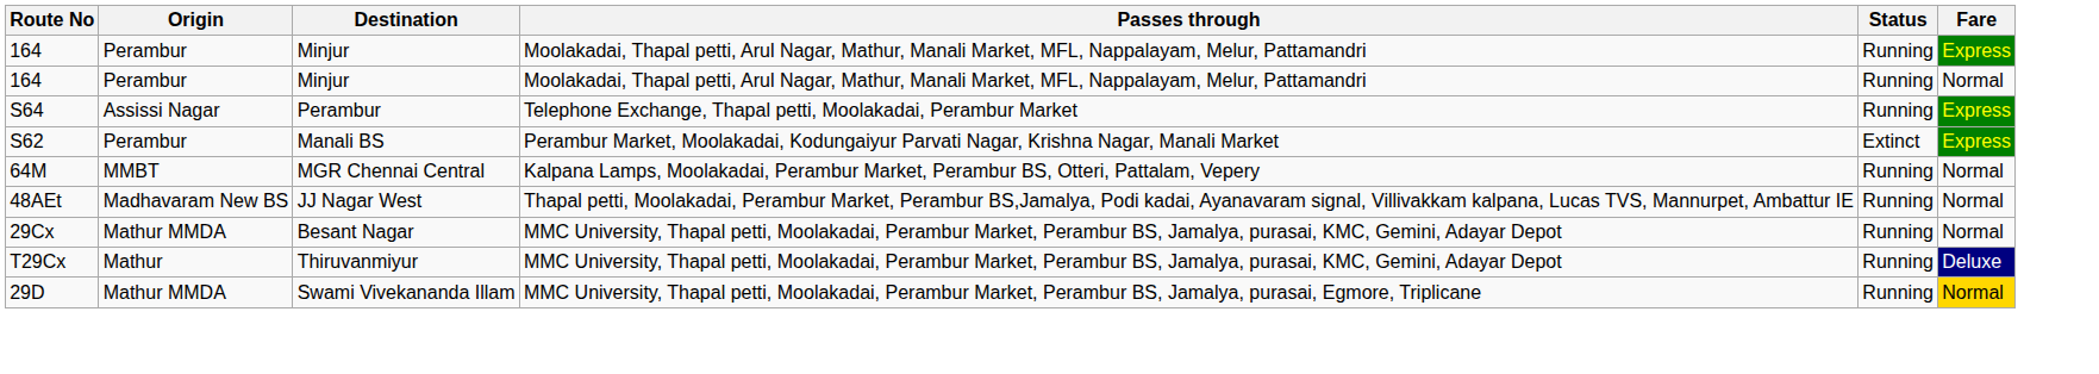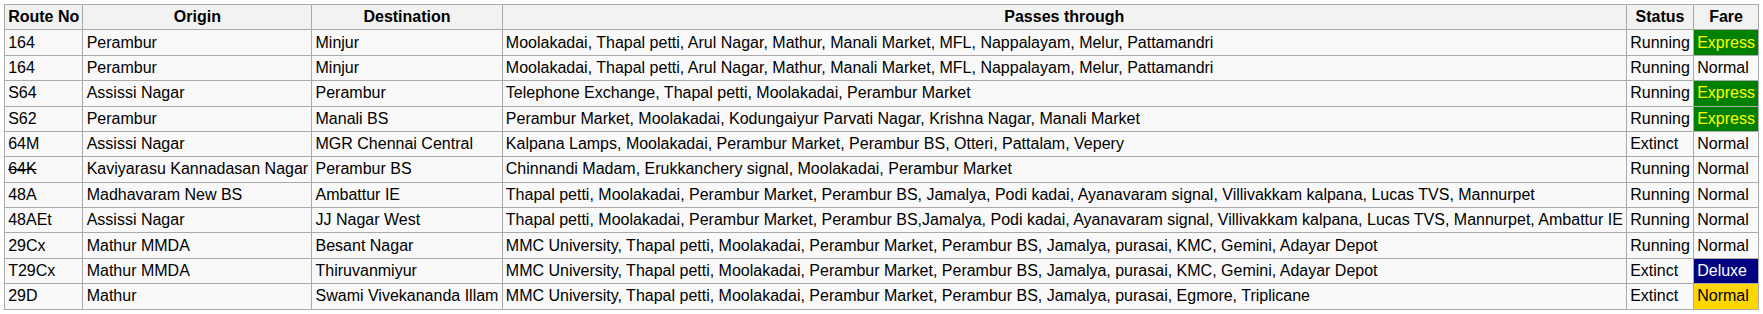Manali BS | Status: Extinct -> Running
MGR Chennai Central | Origin: MMBT -> Assissi Nagar
MGR Chennai Central | Status: Running -> Extinct
+ row: 64K | Kaviyarasu Kannadasan Nagar | Perambur BS | Chinnandi Madam, Erukkanchery signal, Moolakadai, Perambur Market | Running | Normal
+ row: 48A | Madhavaram New BS | Ambattur IE | Thapal petti, Moolakadai, Perambur Market, Perambur BS, Jamalya, Podi kadai, Ayanavaram signal, Villivakkam kalpana, Lucas TVS, Mannurpet | Running | Normal
JJ Nagar West | Origin: Madhavaram New BS -> Assissi Nagar
Thiruvanmiyur | Origin: Mathur -> Mathur MMDA
Thiruvanmiyur | Status: Running -> Extinct
Swami Vivekananda Illam | Origin: Mathur MMDA -> Mathur
Swami Vivekananda Illam | Status: Running -> Extinct
